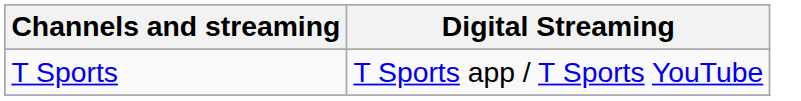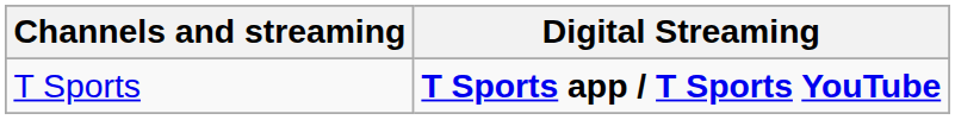T Sports | Digital Streaming: normal -> bold
